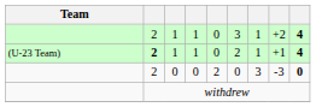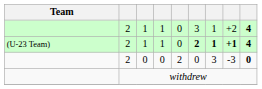(U-23 Team) / 1 | column 2: bold -> normal
(U-23 Team) / 1 | column 6: normal -> bold
(U-23 Team) / 1 | column 7: normal -> bold
(U-23 Team) / 1 | column 8: normal -> bold
